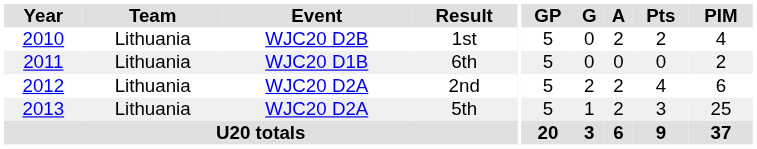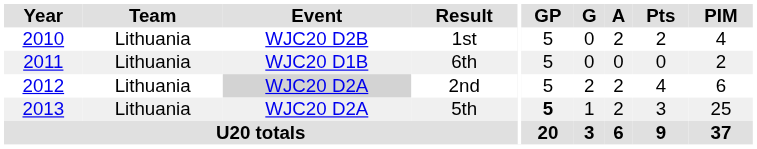2nd | Event: no background -> lightgrey background
5th | GP: normal -> bold
